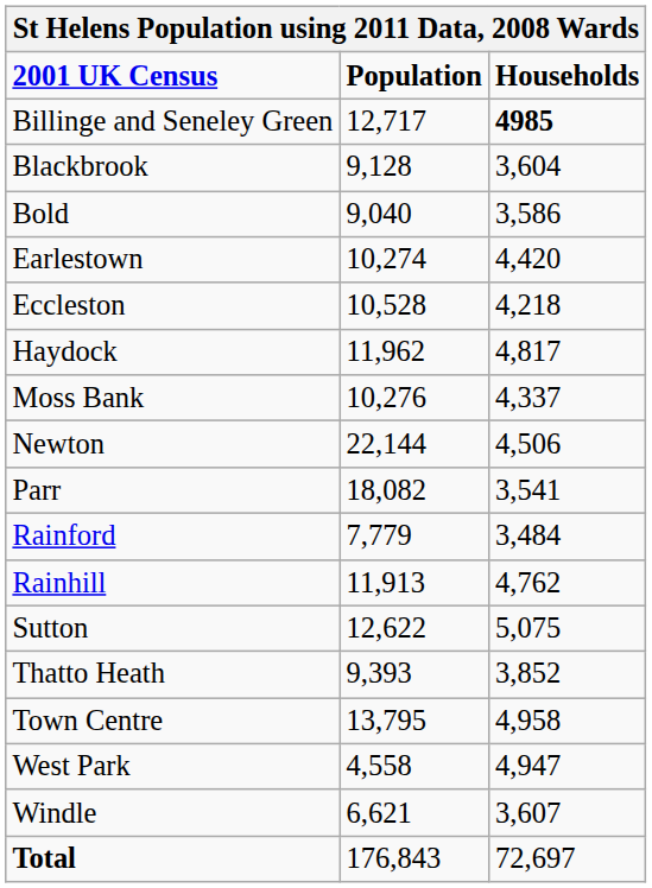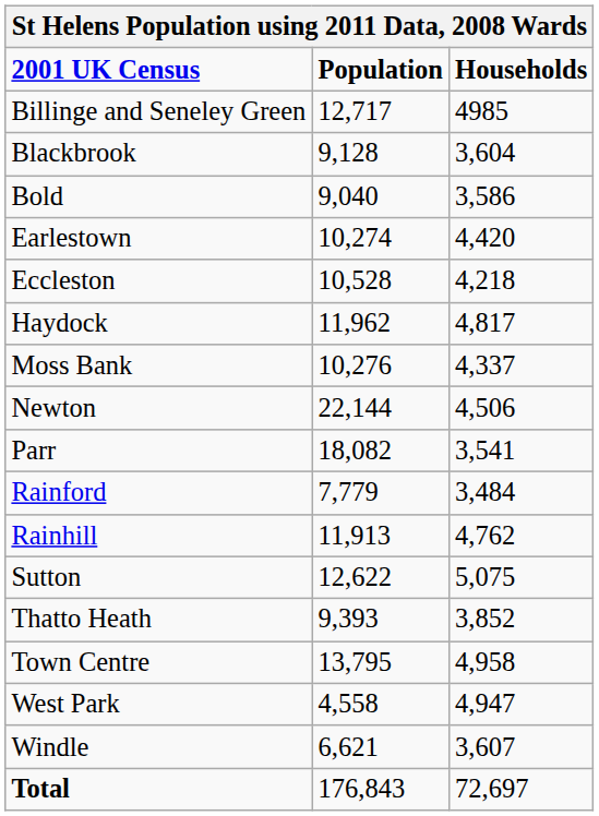Billinge and Seneley Green | Households: bold -> normal
